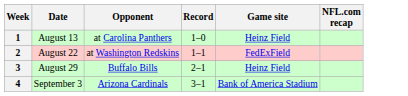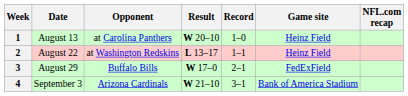+ column: Result | W 20–10 | L 13–17 | W 17–0 | W 21–10
2 | Game site: FedExField -> Heinz Field
3 | Game site: Heinz Field -> FedExField
